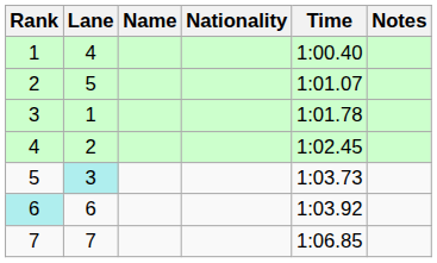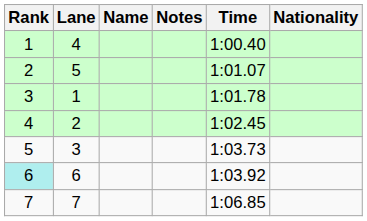columns swapped: Nationality <-> Notes
row 6 | Lane: paleturquoise background -> no background
